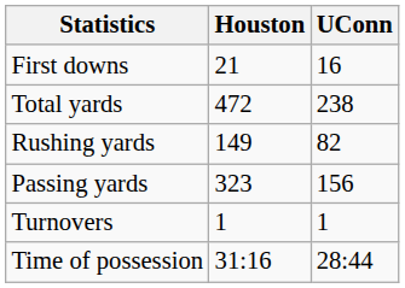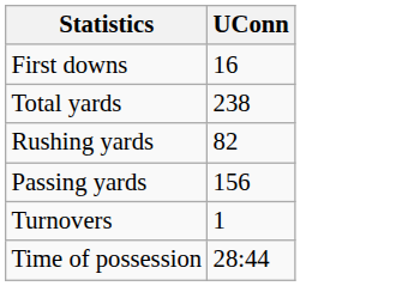- column: Houston | 21 | 472 | 149 | 323 | 1 | 31:16
